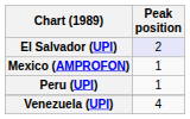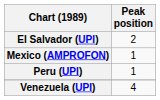El Salvador (UPI) | Peak position: lavender background -> no background
